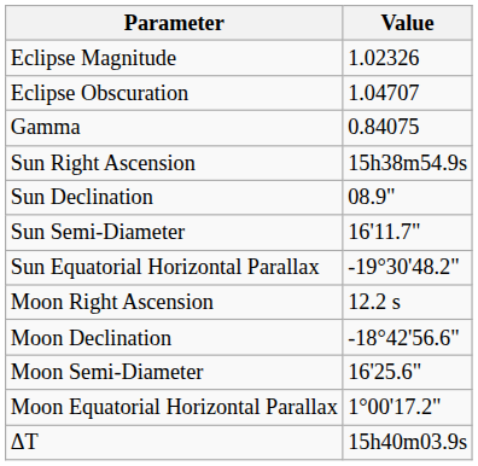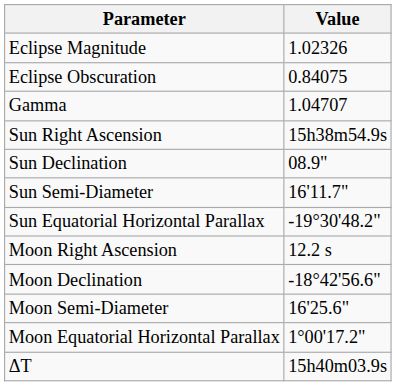Eclipse Obscuration | Value: 1.04707 -> 0.84075
Gamma | Value: 0.84075 -> 1.04707
